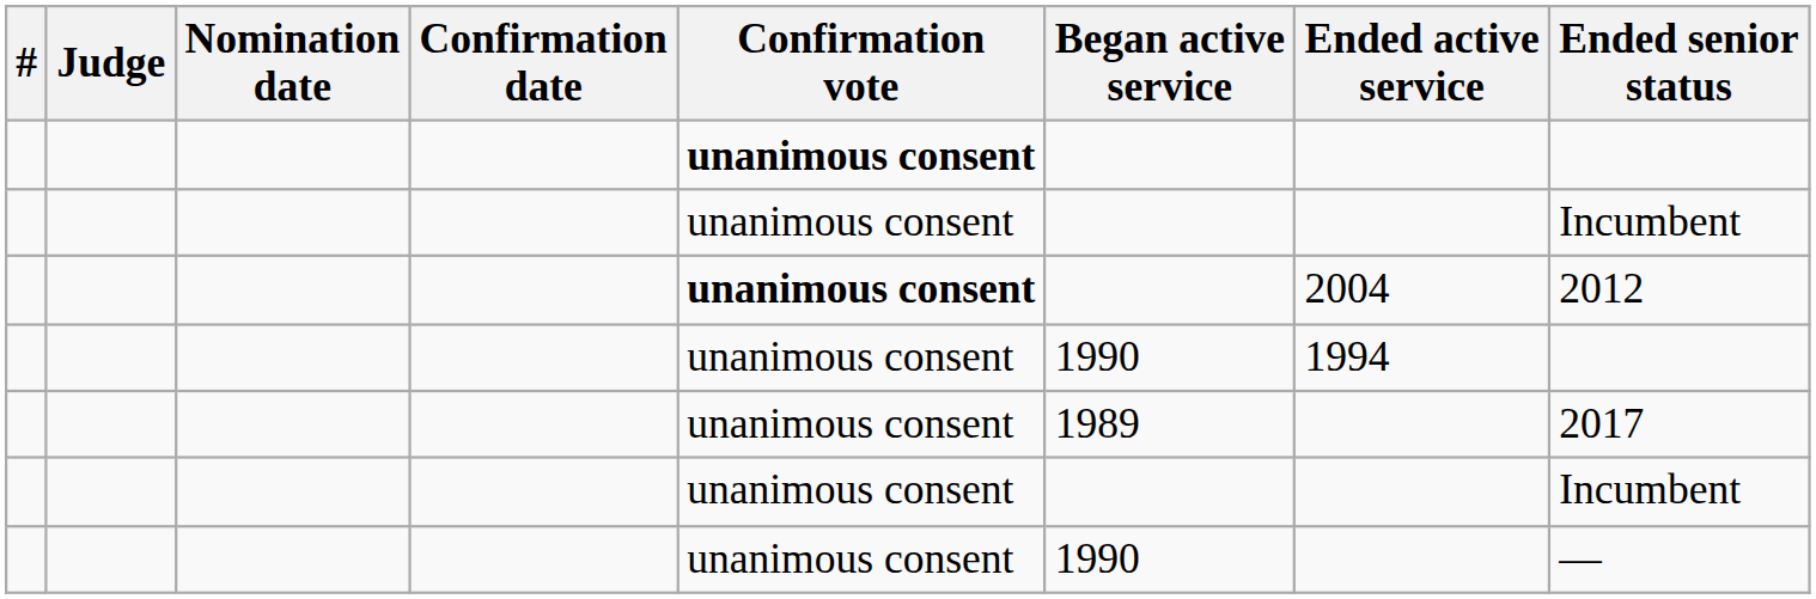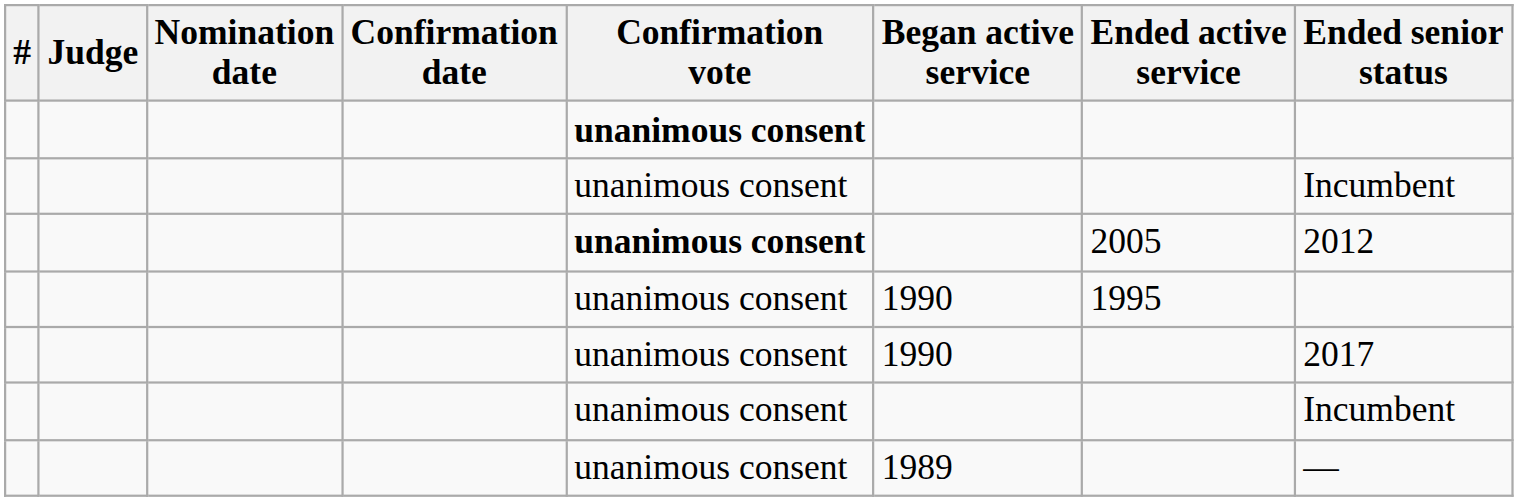row 4 | Ended active service: 2004 -> 2005
row 5 | Ended active service: 1994 -> 1995
row 6 | Began active service: 1989 -> 1990
row 8 | Began active service: 1990 -> 1989
